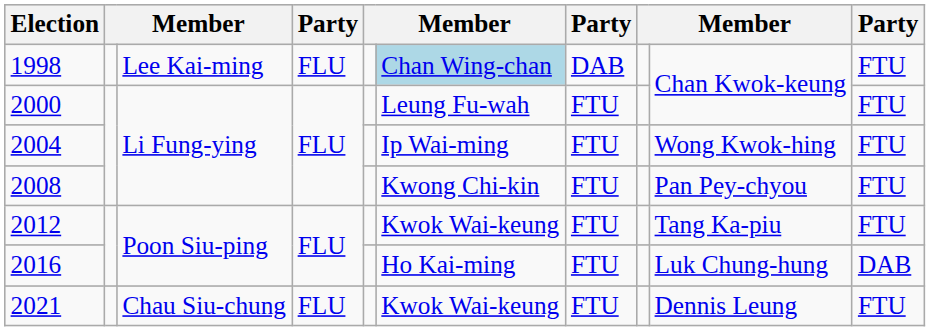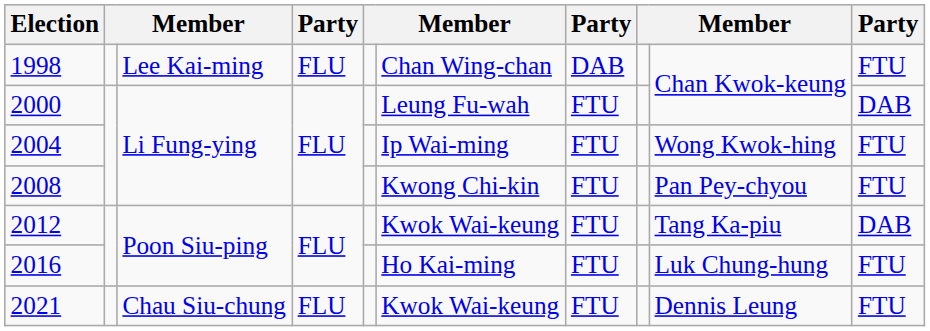1998 | column 6: lightblue background -> no background
2000 | column 10: FTU -> DAB
2012 | column 10: FTU -> DAB
2016 | column 10: DAB -> FTU
